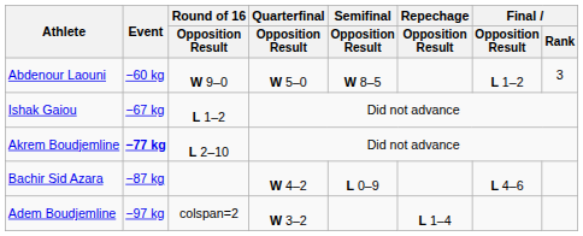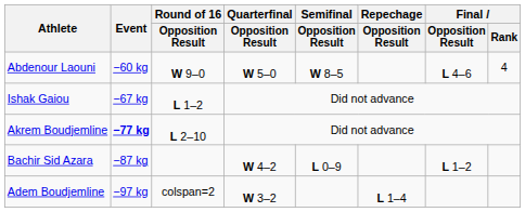Abdenour Laouni | Final / Opposition Result: L 1–2 -> L 4–6
Abdenour Laouni | Final / Rank: 3 -> 4
Bachir Sid Azara | Final / Opposition Result: L 4–6 -> L 1–2
